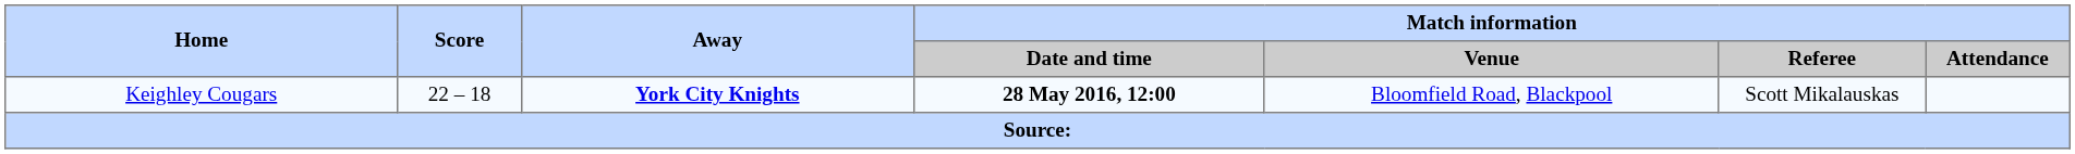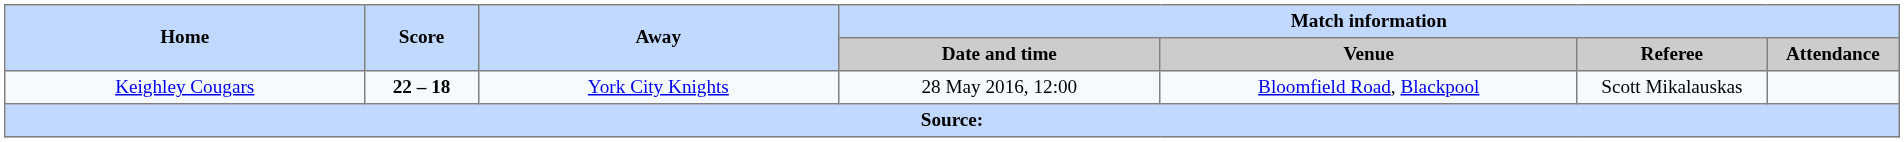Keighley Cougars | Score: normal -> bold
Keighley Cougars | Away: bold -> normal
Keighley Cougars | Match information / Date and time: bold -> normal
